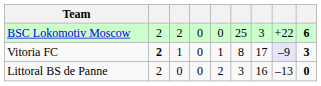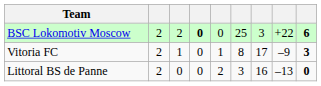BSC Lokomotiv Moscow | column 4: normal -> bold
Vitoria FC | column 2: bold -> normal
Vitoria FC | column 8: lavender background -> no background
